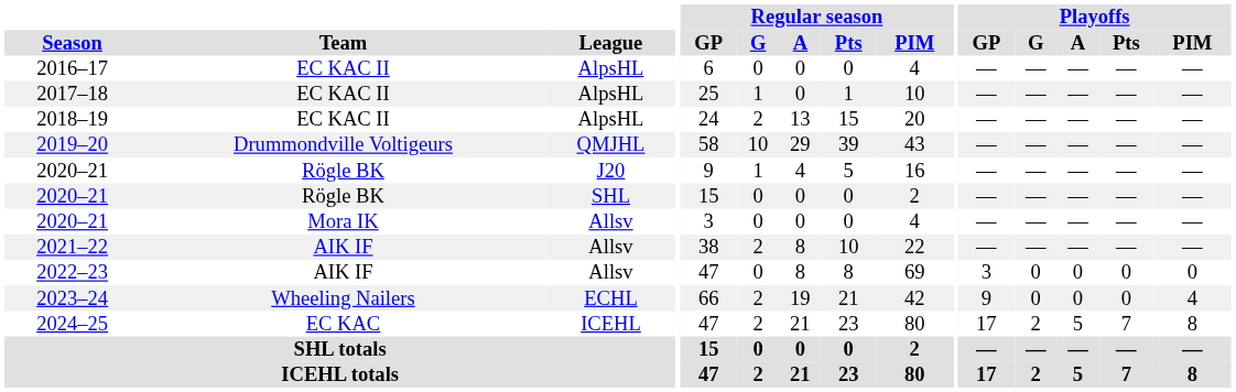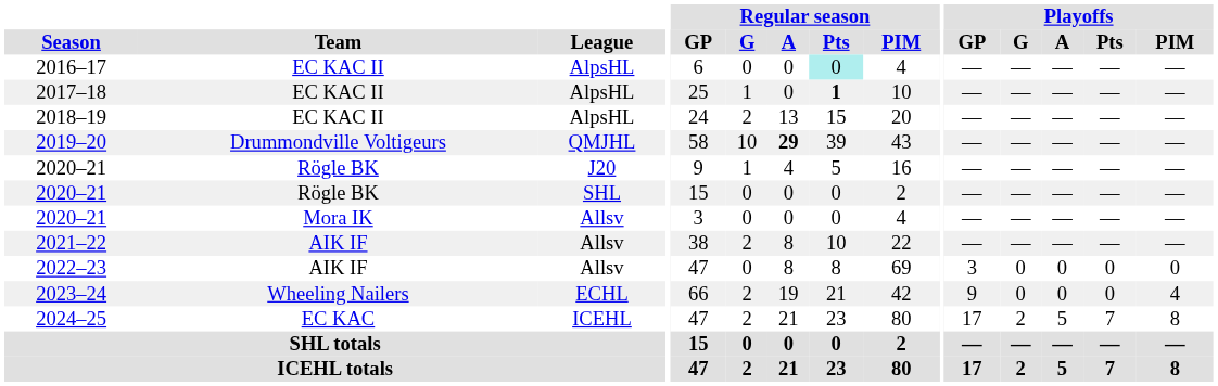2016–17 | Regular season / Pts: no background -> paleturquoise background
2017–18 | Regular season / Pts: normal -> bold
2019–20 | Regular season / A: normal -> bold
